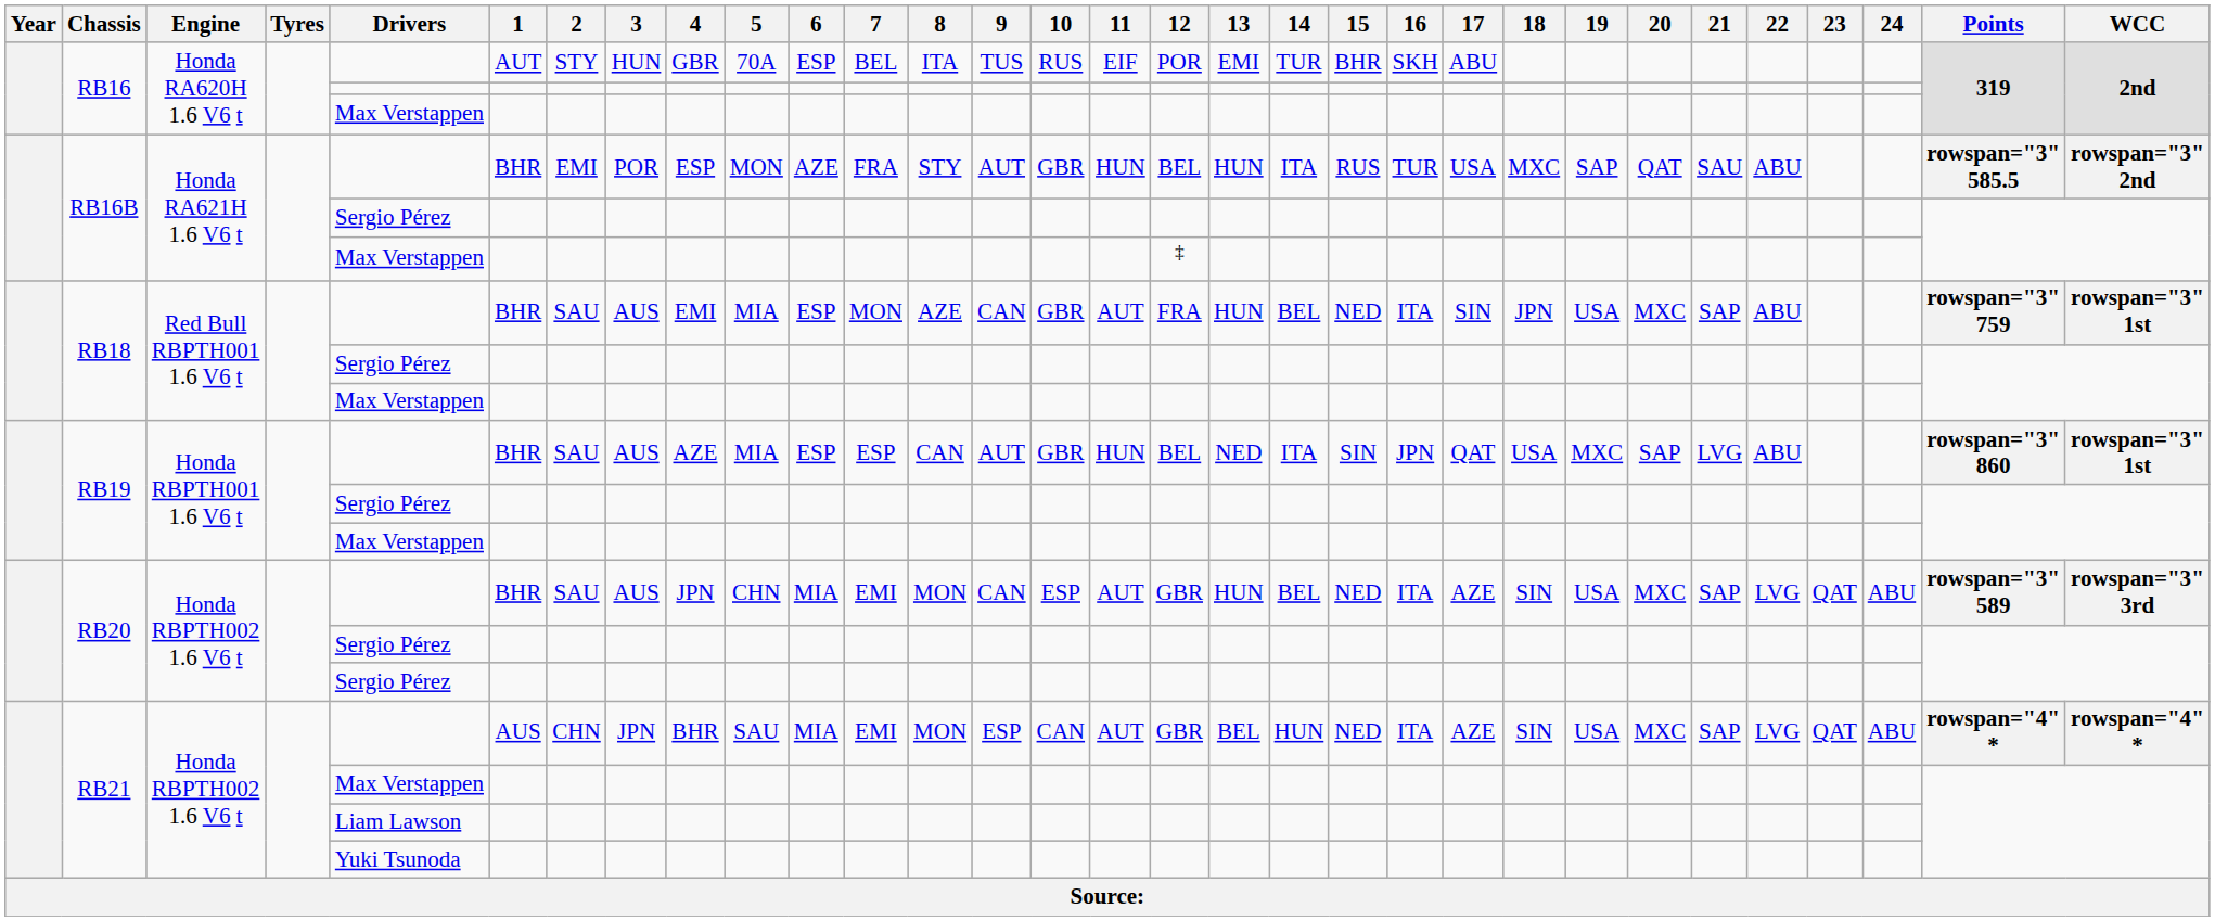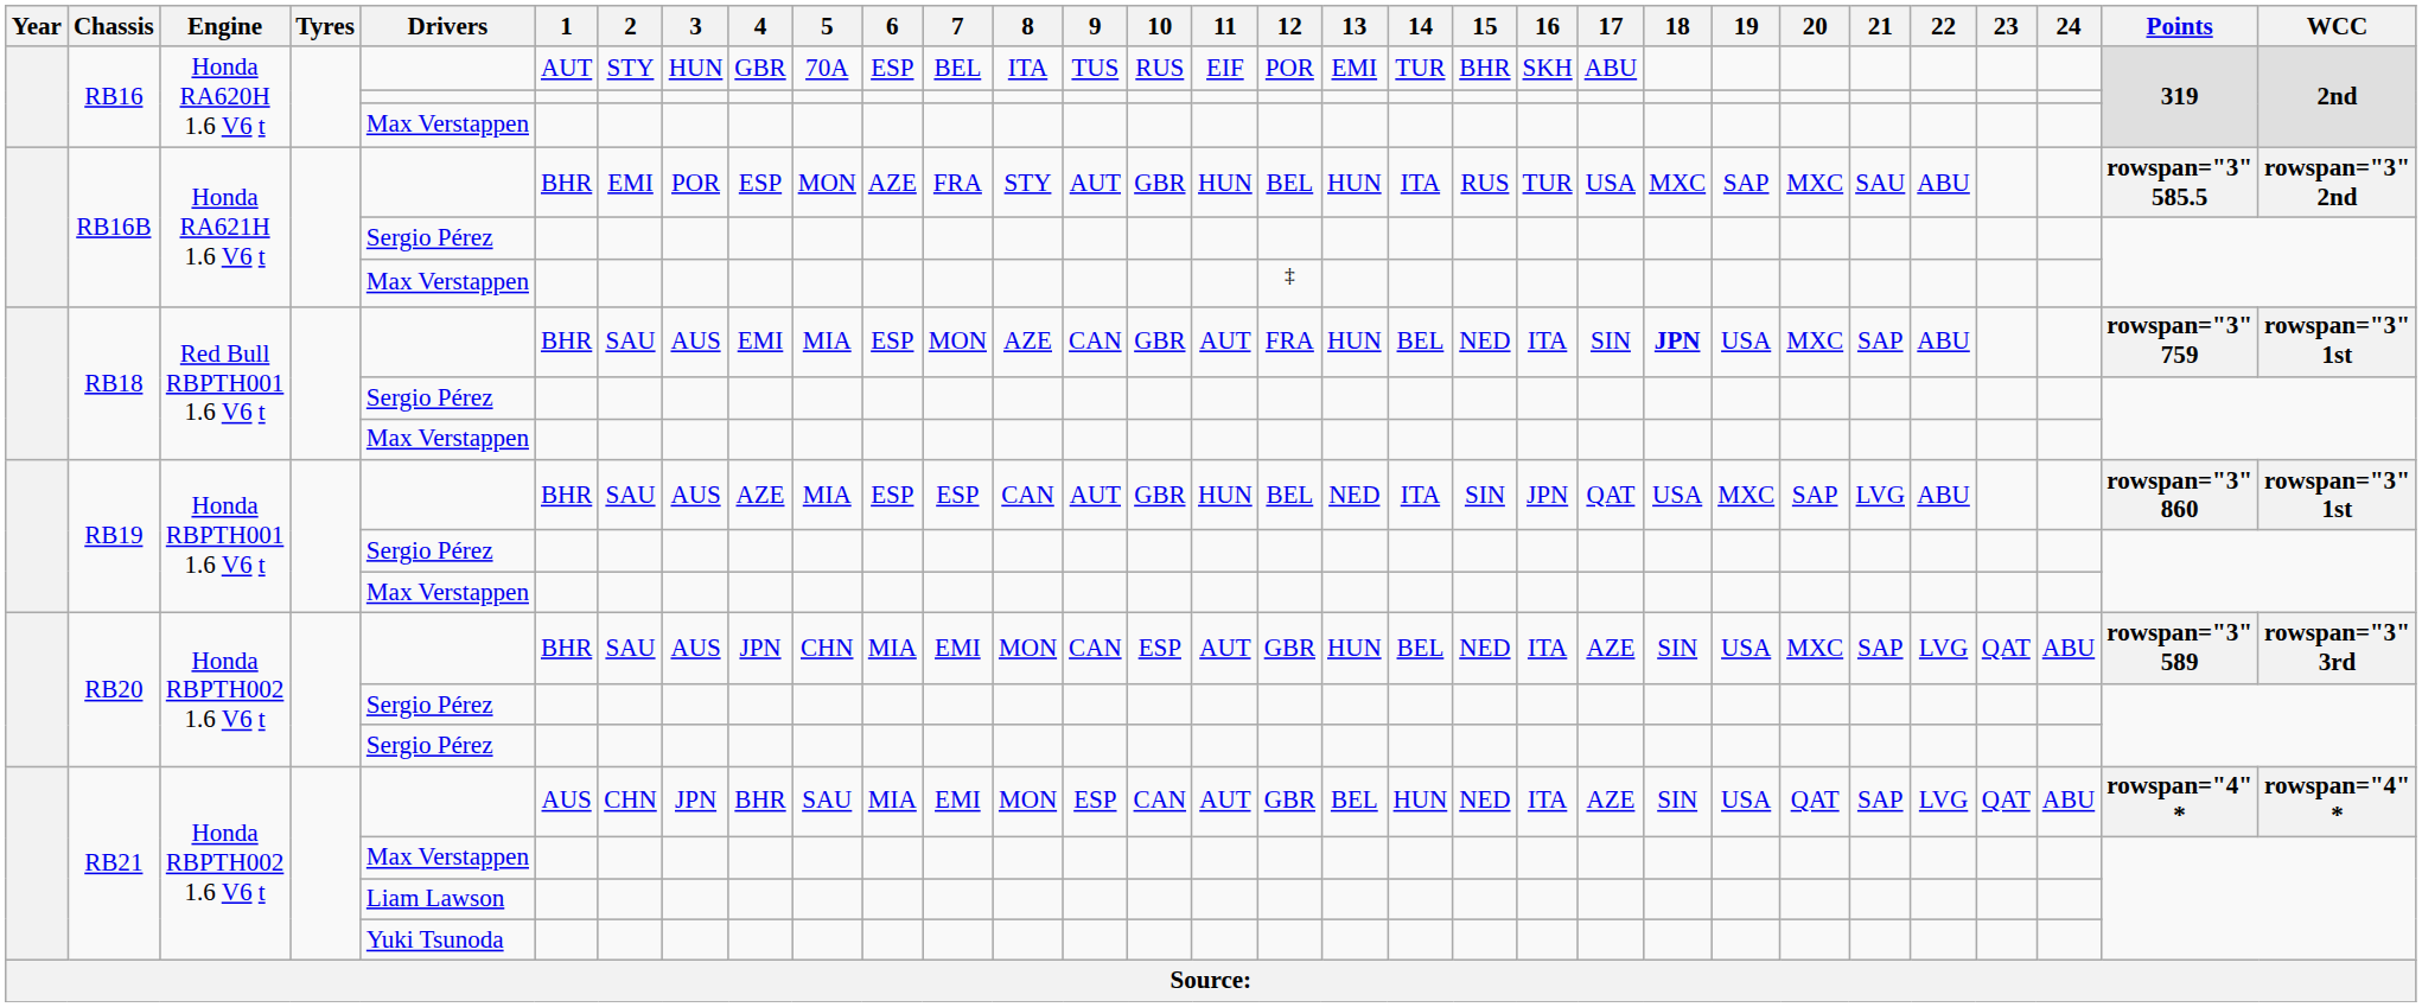row 5 | 20: QAT -> MXC
row 8 | 18: normal -> bold
row 17 | 20: MXC -> QAT
